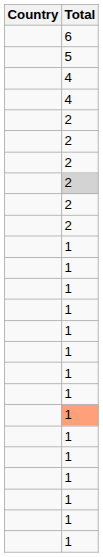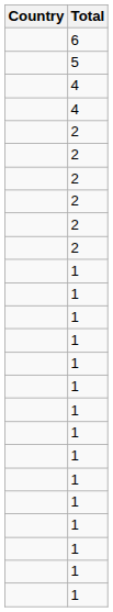row 9 | Total: lightgrey background -> no background
row 20 | Total: lightsalmon background -> no background
